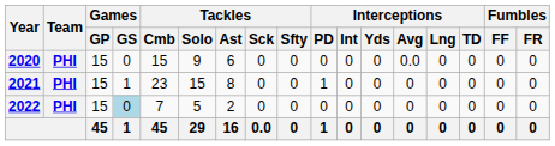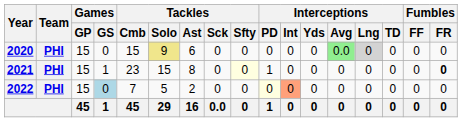2020 | Tackles / Solo: no background -> khaki background
2020 | Interceptions / Avg: no background -> lightgreen background
2020 | Interceptions / Lng: no background -> lightgrey background
2021 | Tackles / Sfty: no background -> lightyellow background
2021 | Fumbles / FR: normal -> bold
2022 | Interceptions / PD: no background -> lightyellow background
2022 | Interceptions / Int: no background -> lightsalmon background
